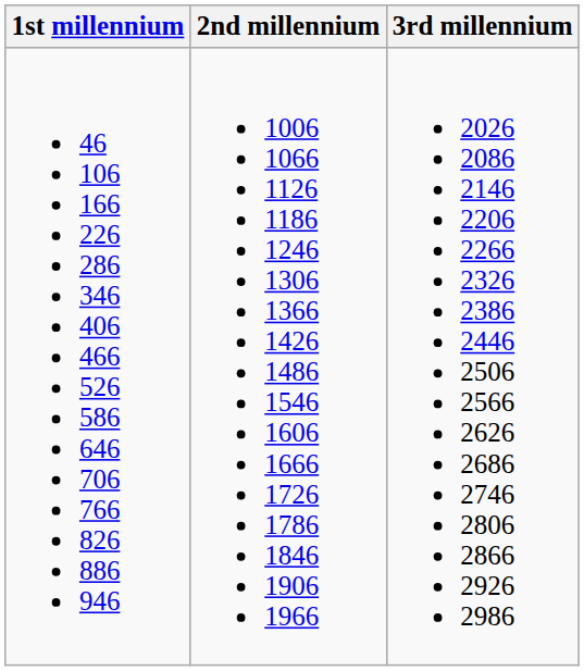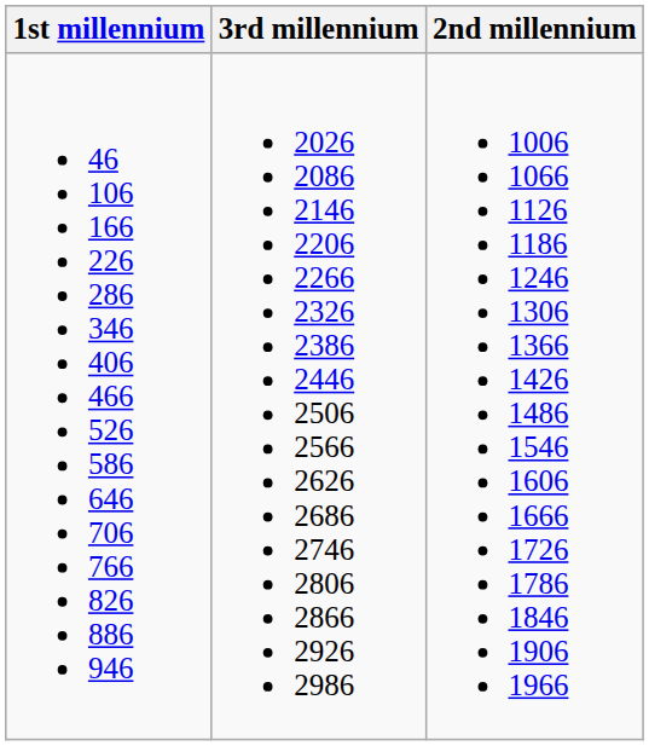columns swapped: 2nd millennium <-> 3rd millennium
